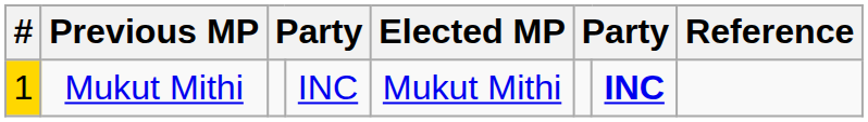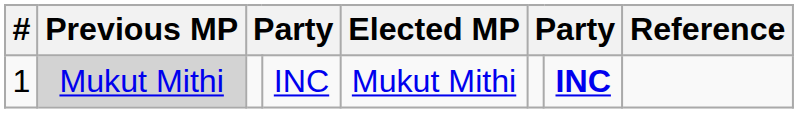row 2 | #: gold background -> no background
row 2 | Previous MP: no background -> lightgrey background
